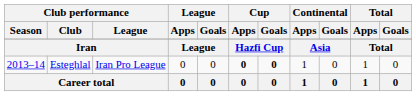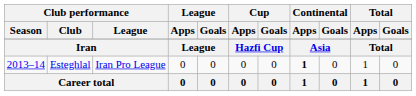Esteghlal | Cup / Apps: bold -> normal
Esteghlal | Cup / Goals: bold -> normal
Esteghlal | Continental / Apps: normal -> bold
